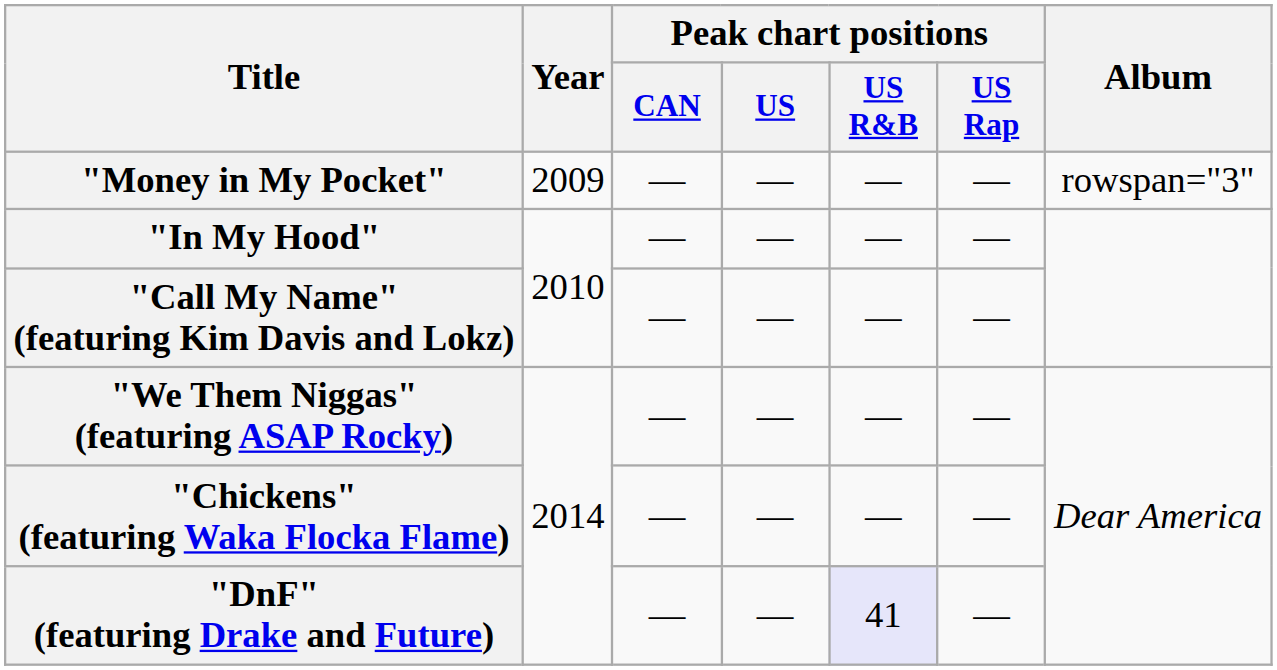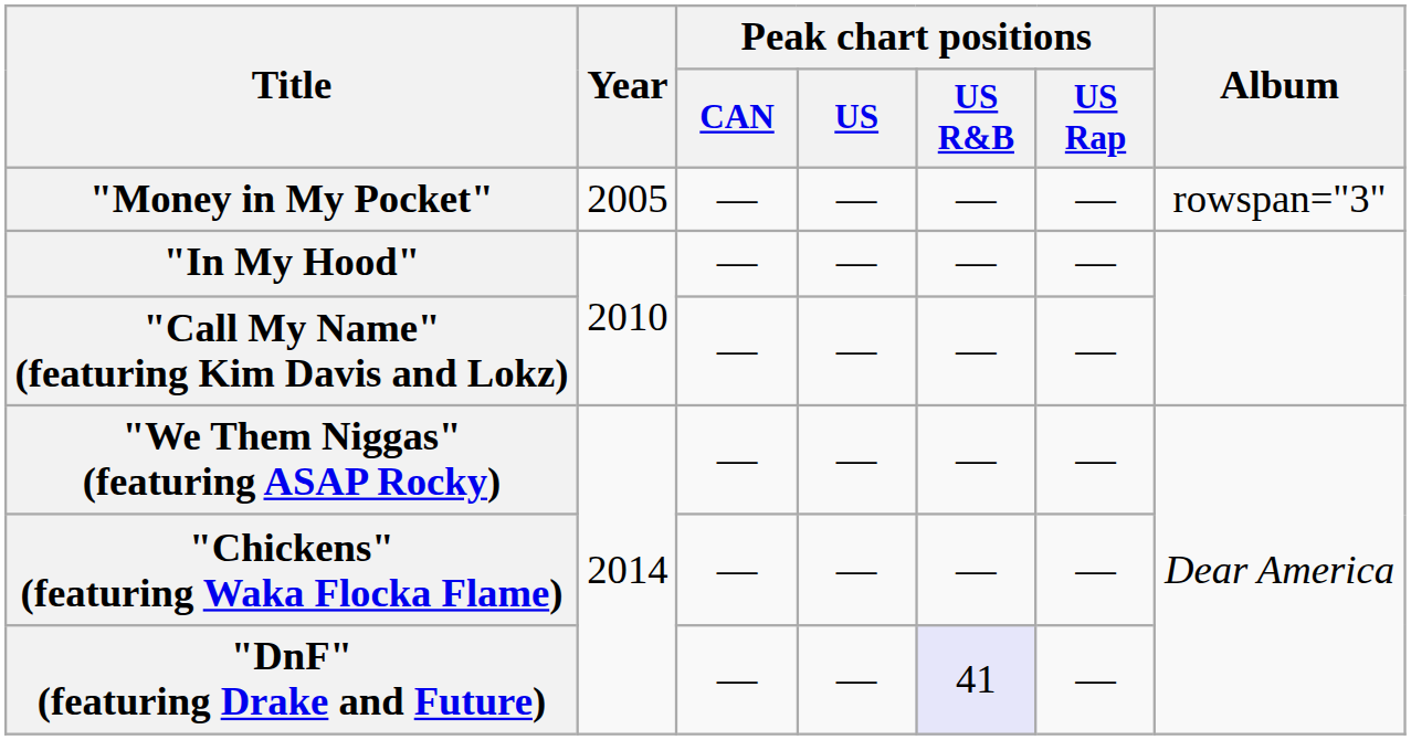"Money in My Pocket" | Year: 2009 -> 2005
